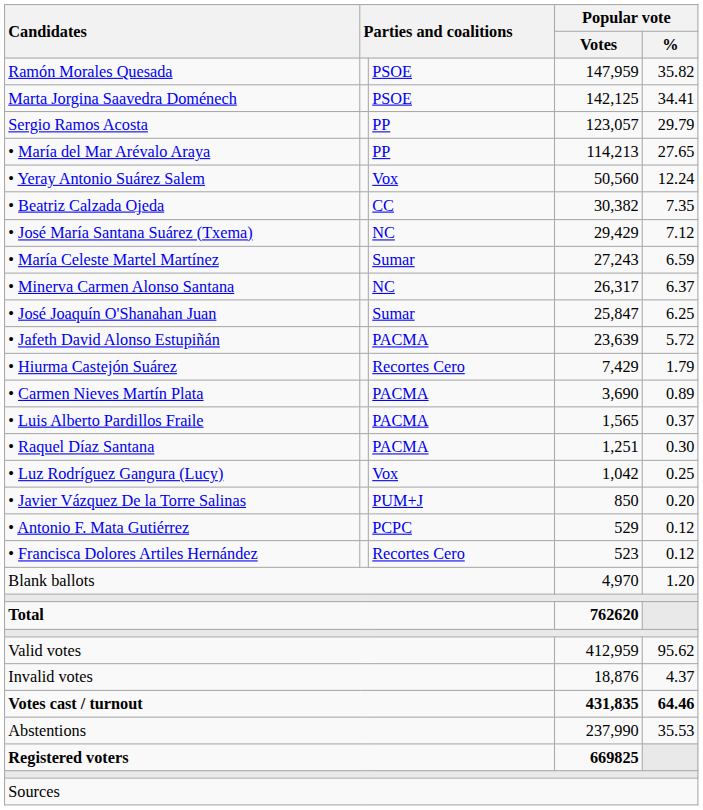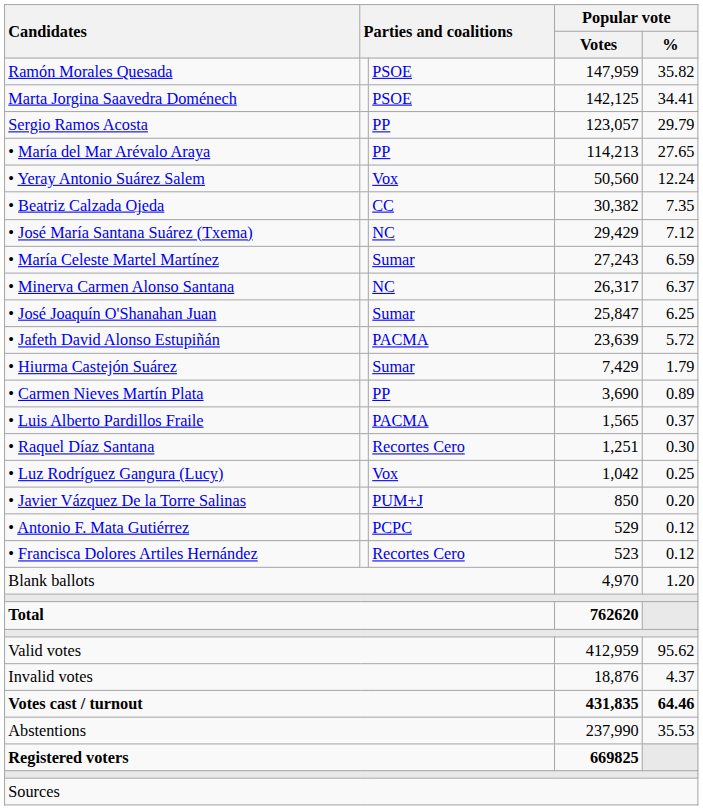• Hiurma Castejón Suárez | column 3: Recortes Cero -> Sumar
• Carmen Nieves Martín Plata | column 3: PACMA -> PP
• Raquel Díaz Santana | column 3: PACMA -> Recortes Cero
